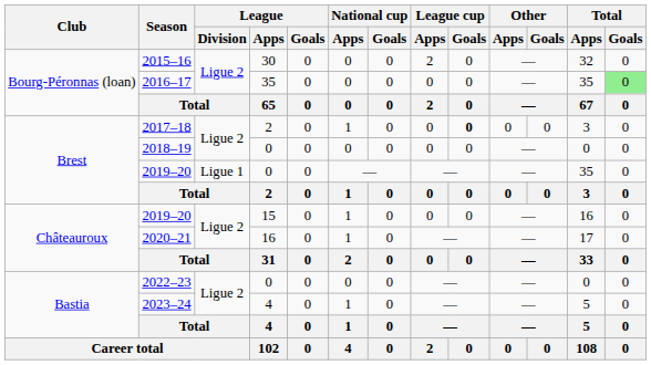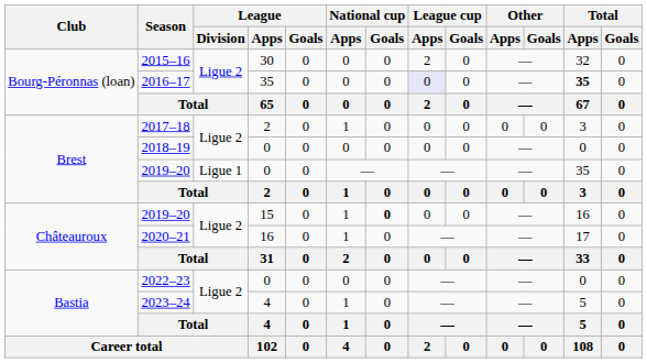2016–17 | League cup / Apps: no background -> lavender background
2016–17 | Total / Apps: normal -> bold
2016–17 | Total / Goals: lightgreen background -> no background
2017–18 | League cup / Goals: bold -> normal
2019–20 / 15 | National cup / Goals: normal -> bold
